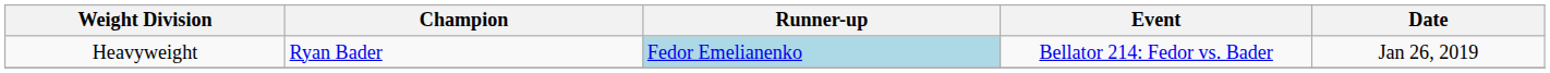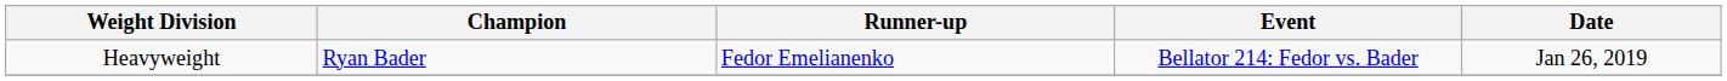Heavyweight | Runner-up: lightblue background -> no background
